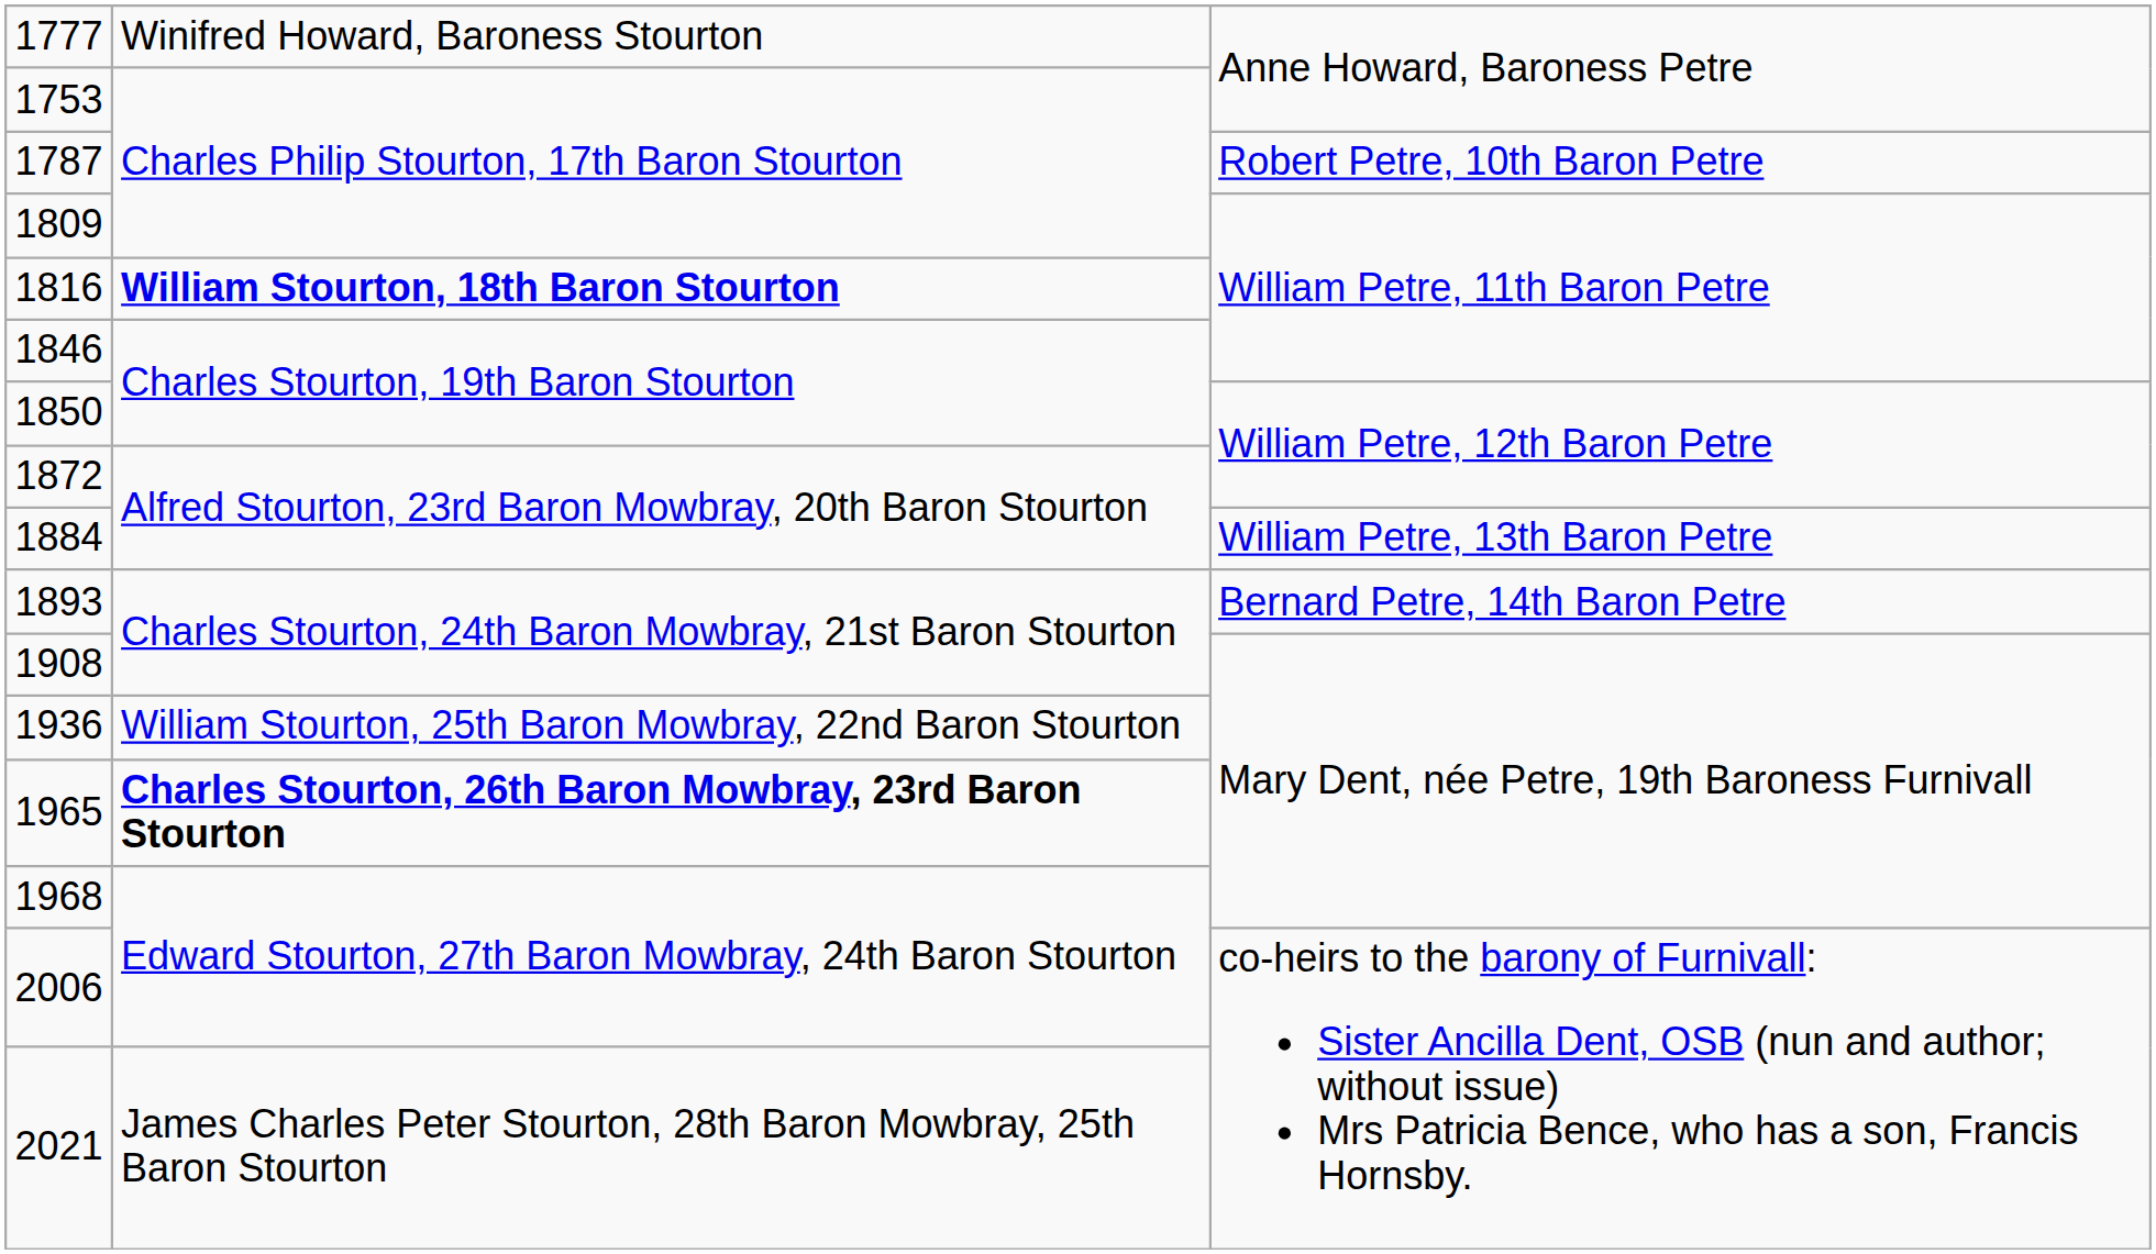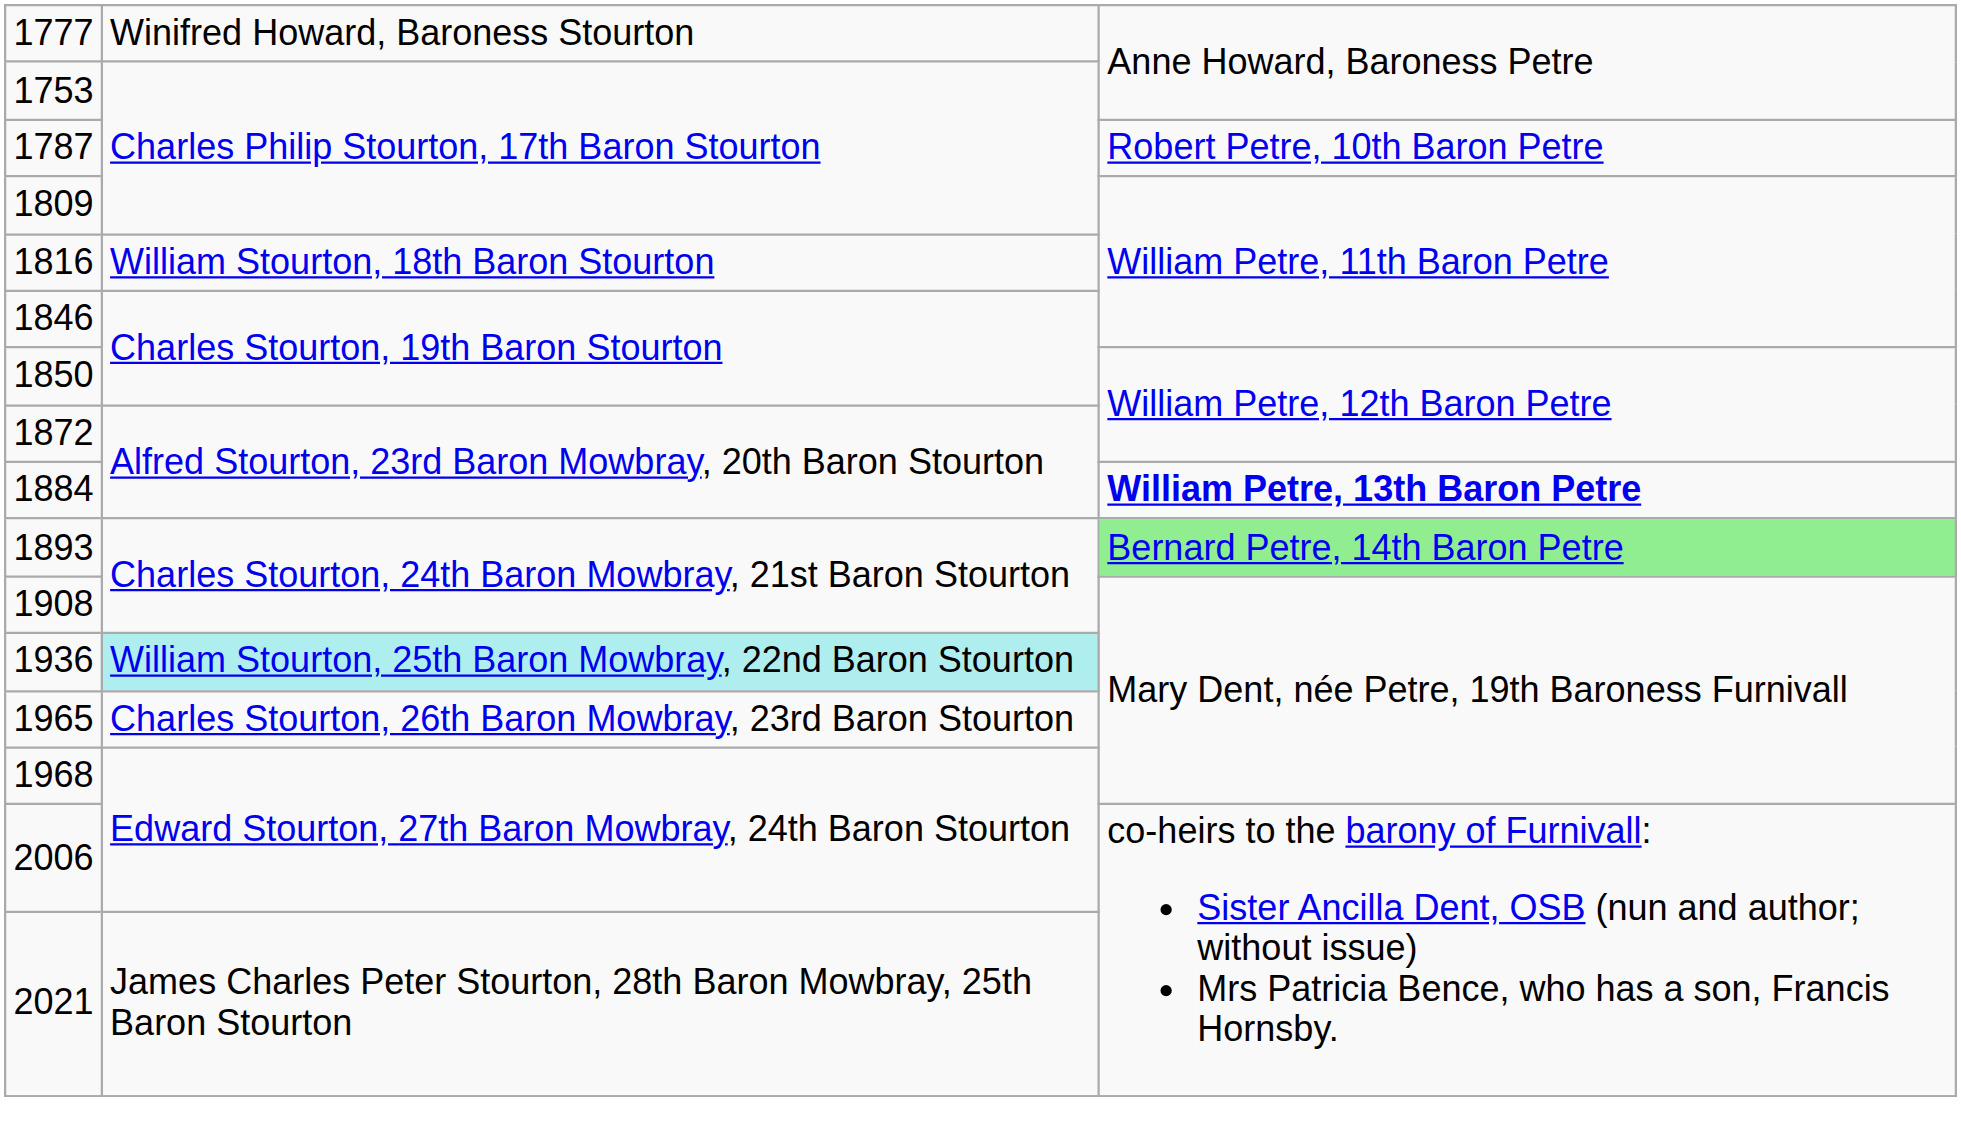1816 | column 2: bold -> normal
1884 | column 3: normal -> bold
1893 | column 3: no background -> lightgreen background
1936 | column 2: no background -> paleturquoise background
1965 | column 2: bold -> normal
